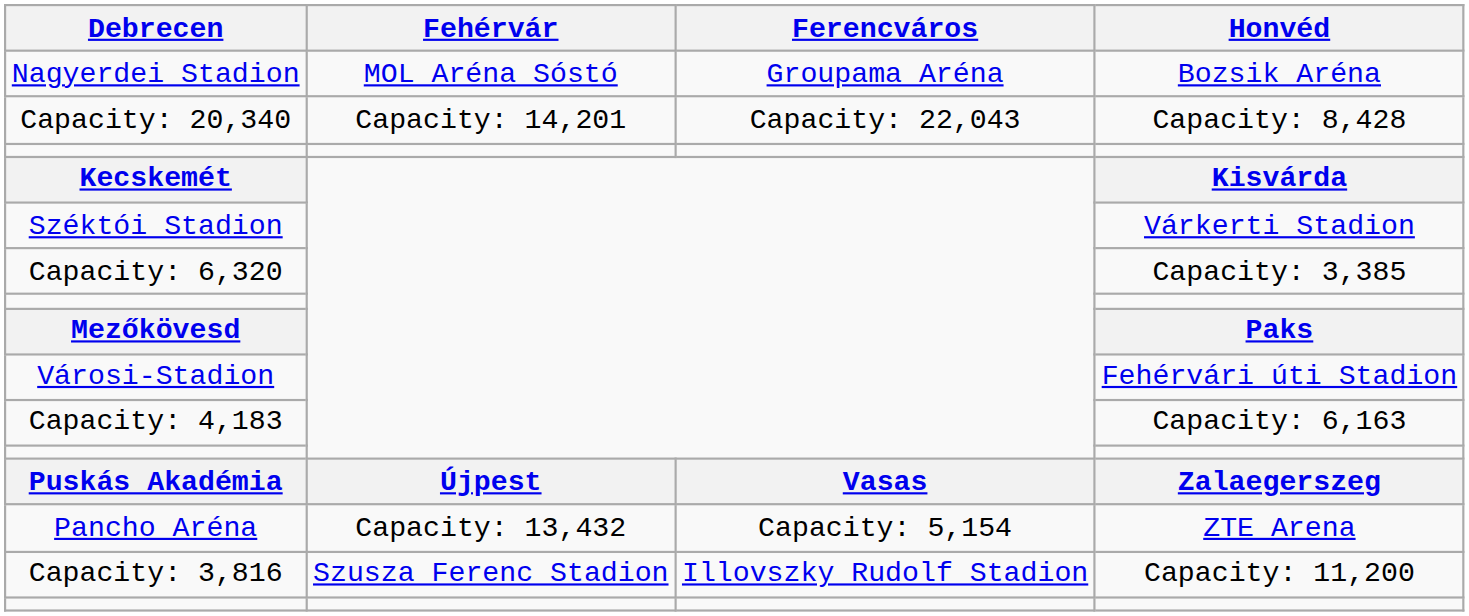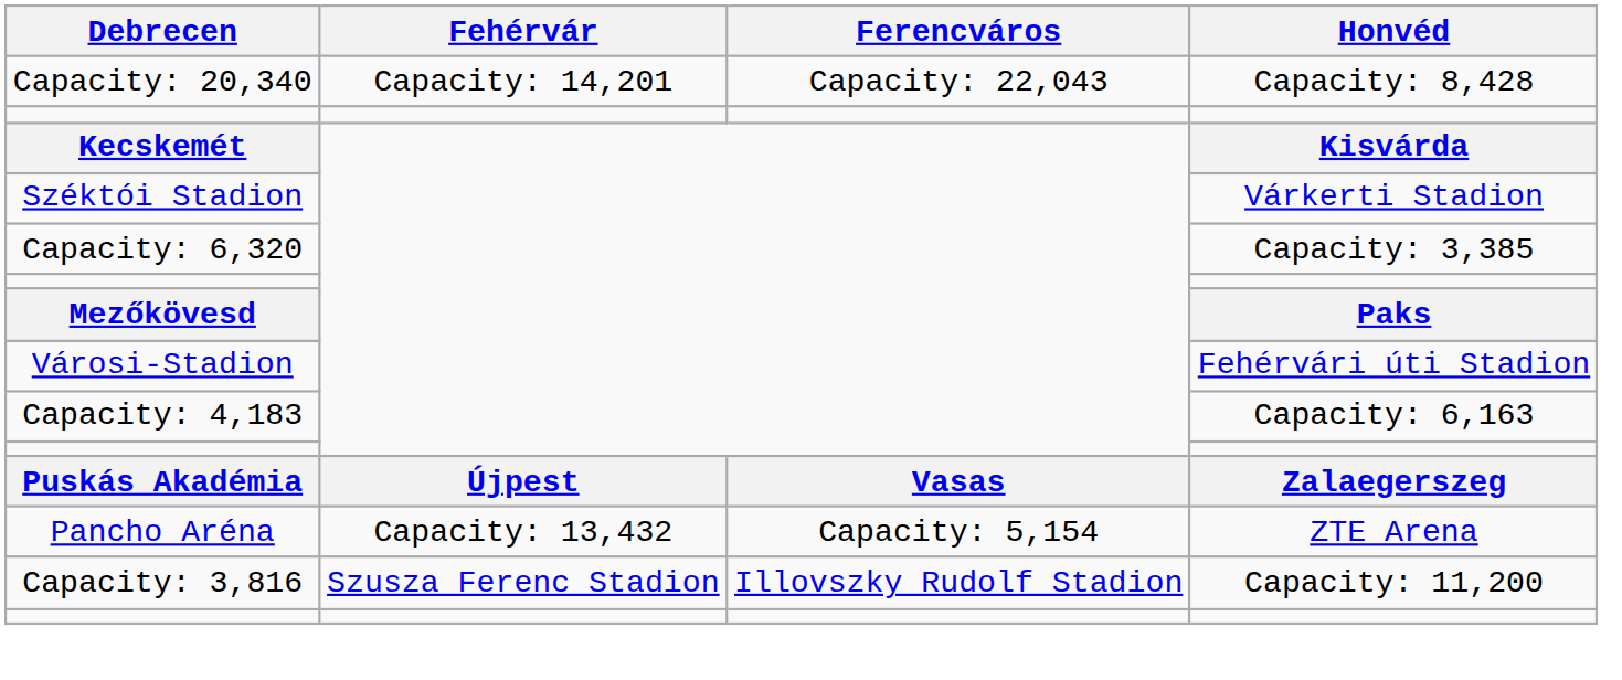- row: Nagyerdei Stadion | MOL Aréna Sóstó | Groupama Aréna | Bozsik Aréna
